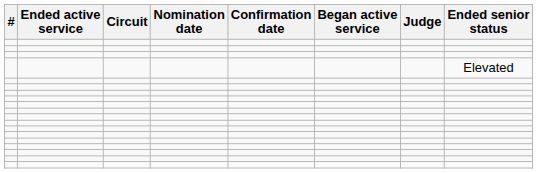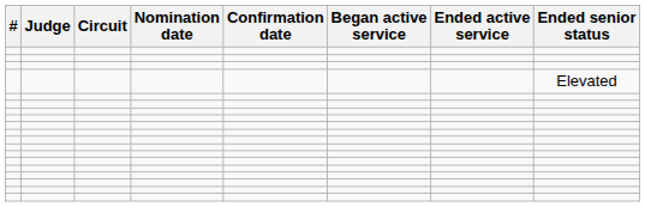columns swapped: Judge <-> Ended active service
